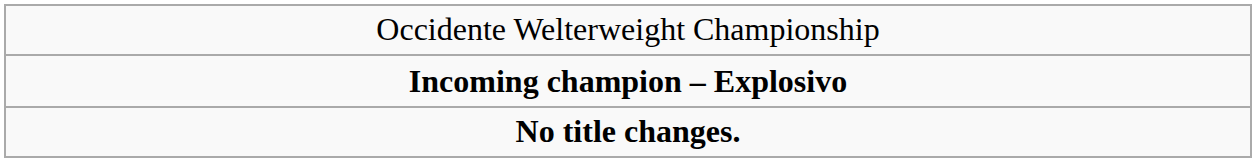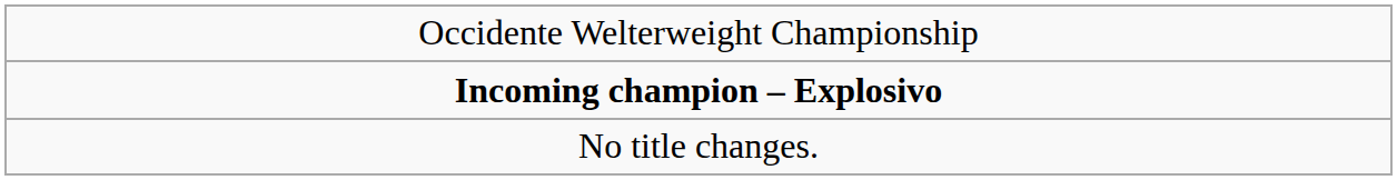No title changes. | column 1: bold -> normal
